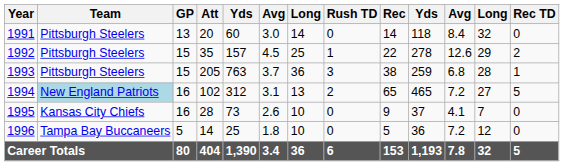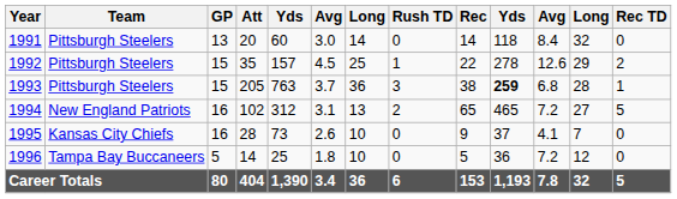1993 | column 10: normal -> bold
1994 | Team: lightblue background -> no background
